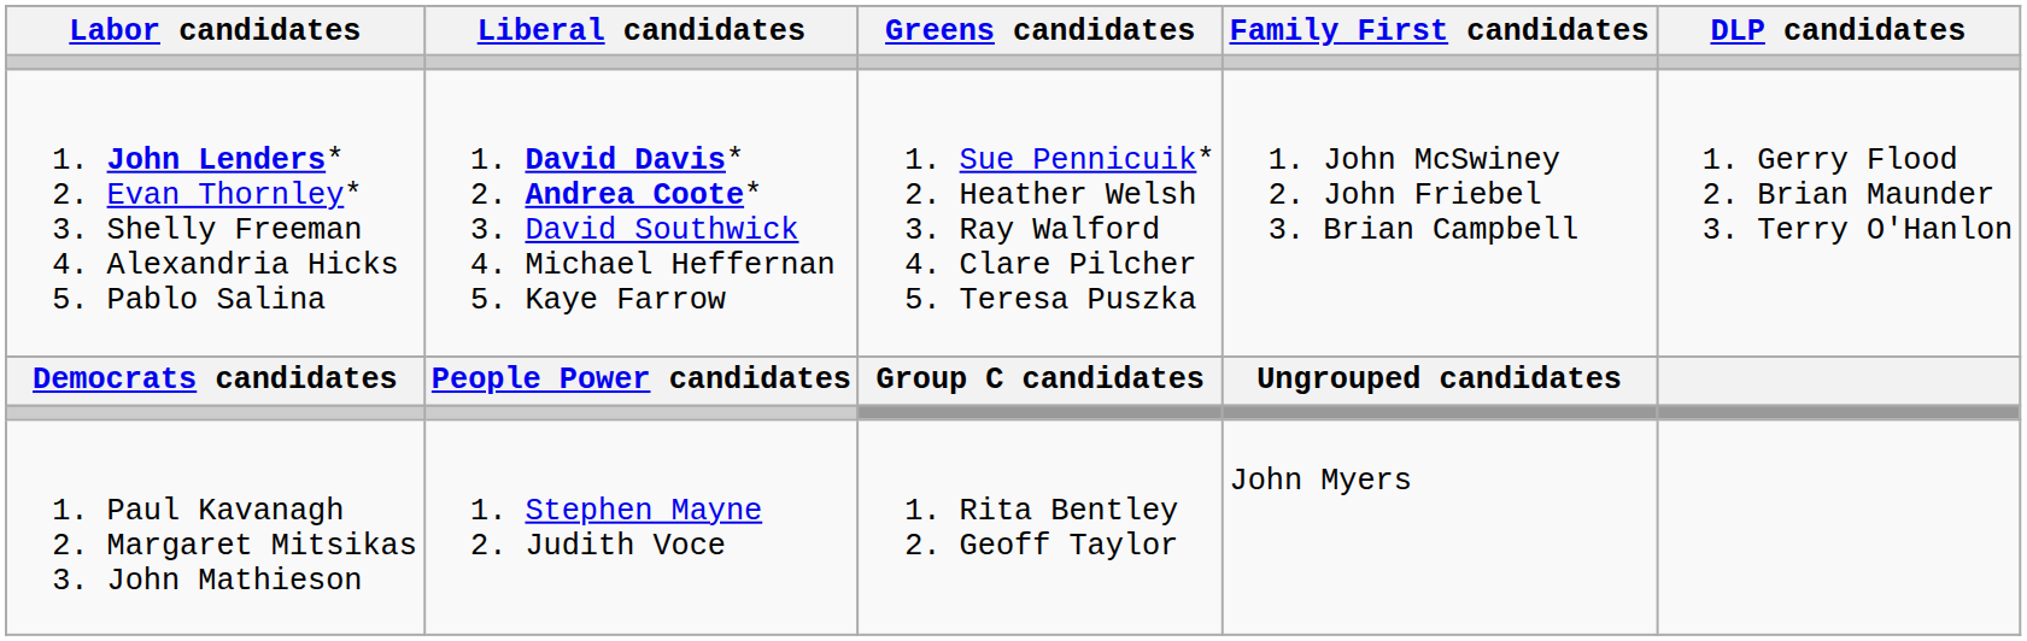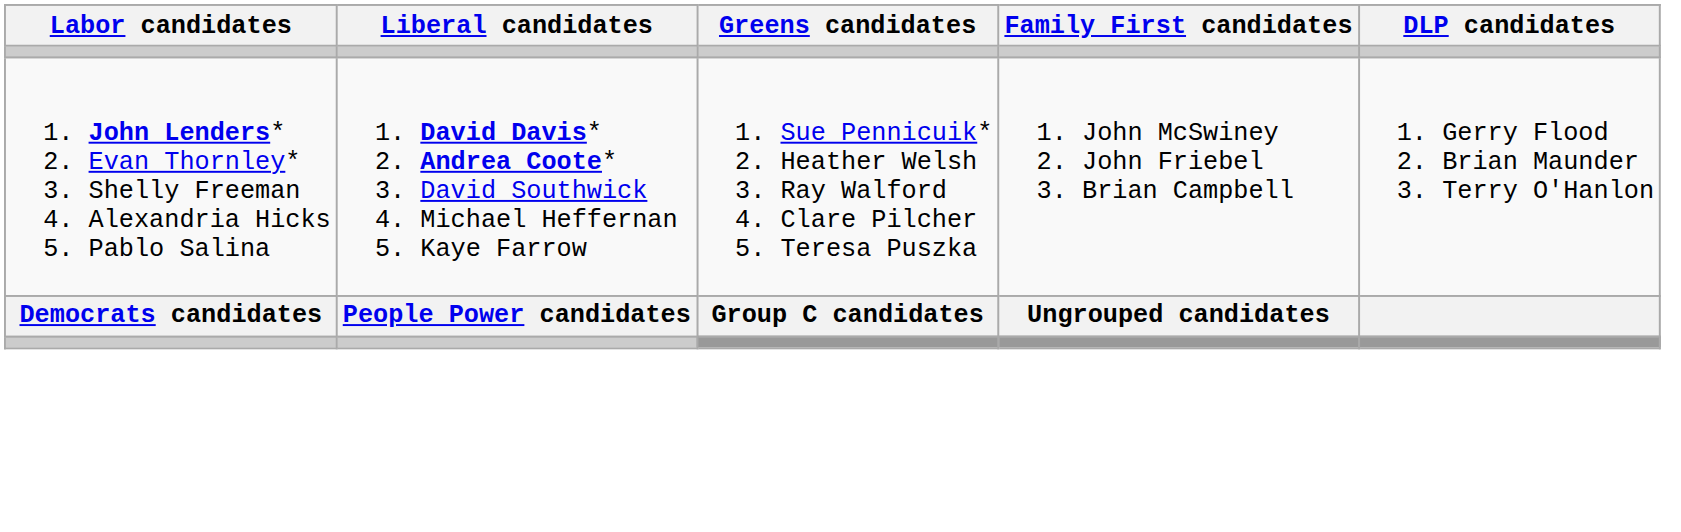- row: Paul Kavanagh Margaret Mitsikas John Mathieson | Stephen Mayne Judith Voce | Rita Bentley Geoff Taylor | John Myers
